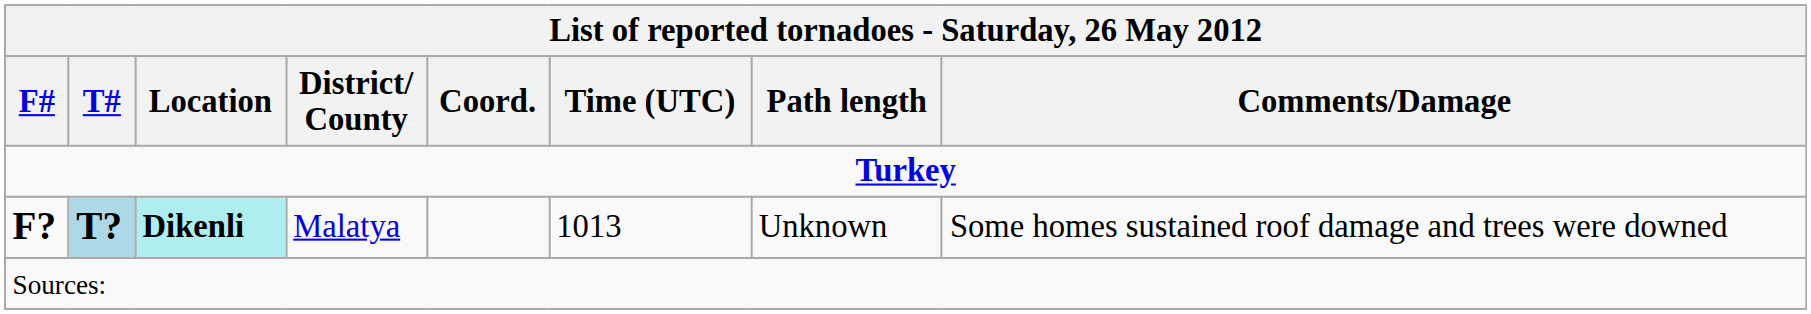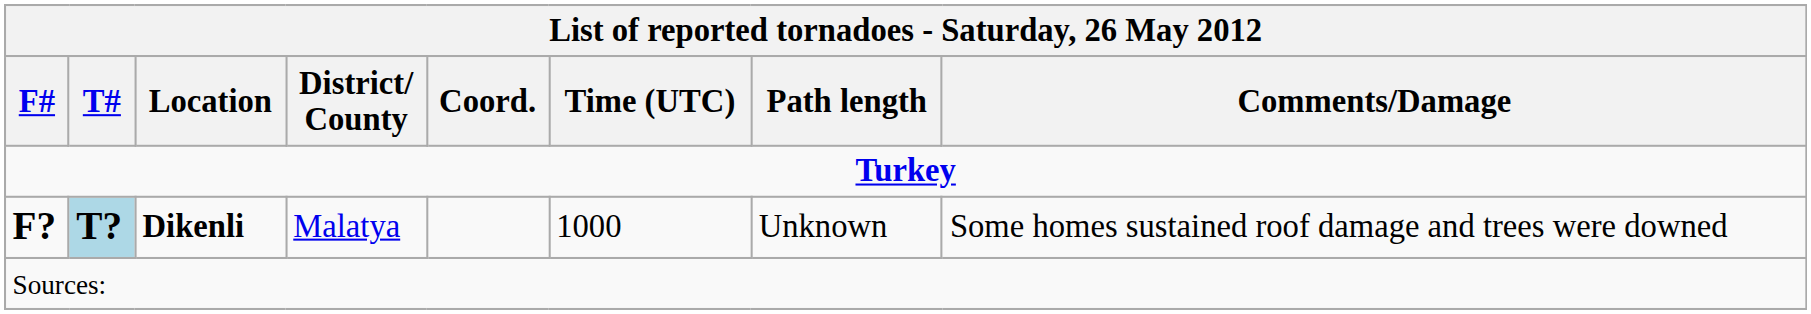F? | Location: paleturquoise background -> no background
F? | Time (UTC): 1013 -> 1000
